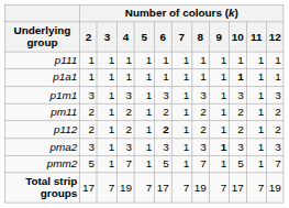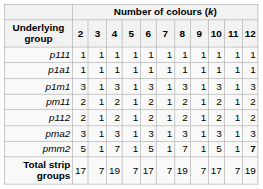p1a1 | Number of colours (k) / 10: bold -> normal
p112 | Number of colours (k) / 6: bold -> normal
pma2 | Number of colours (k) / 9: bold -> normal
pmm2 | Number of colours (k) / 12: normal -> bold
